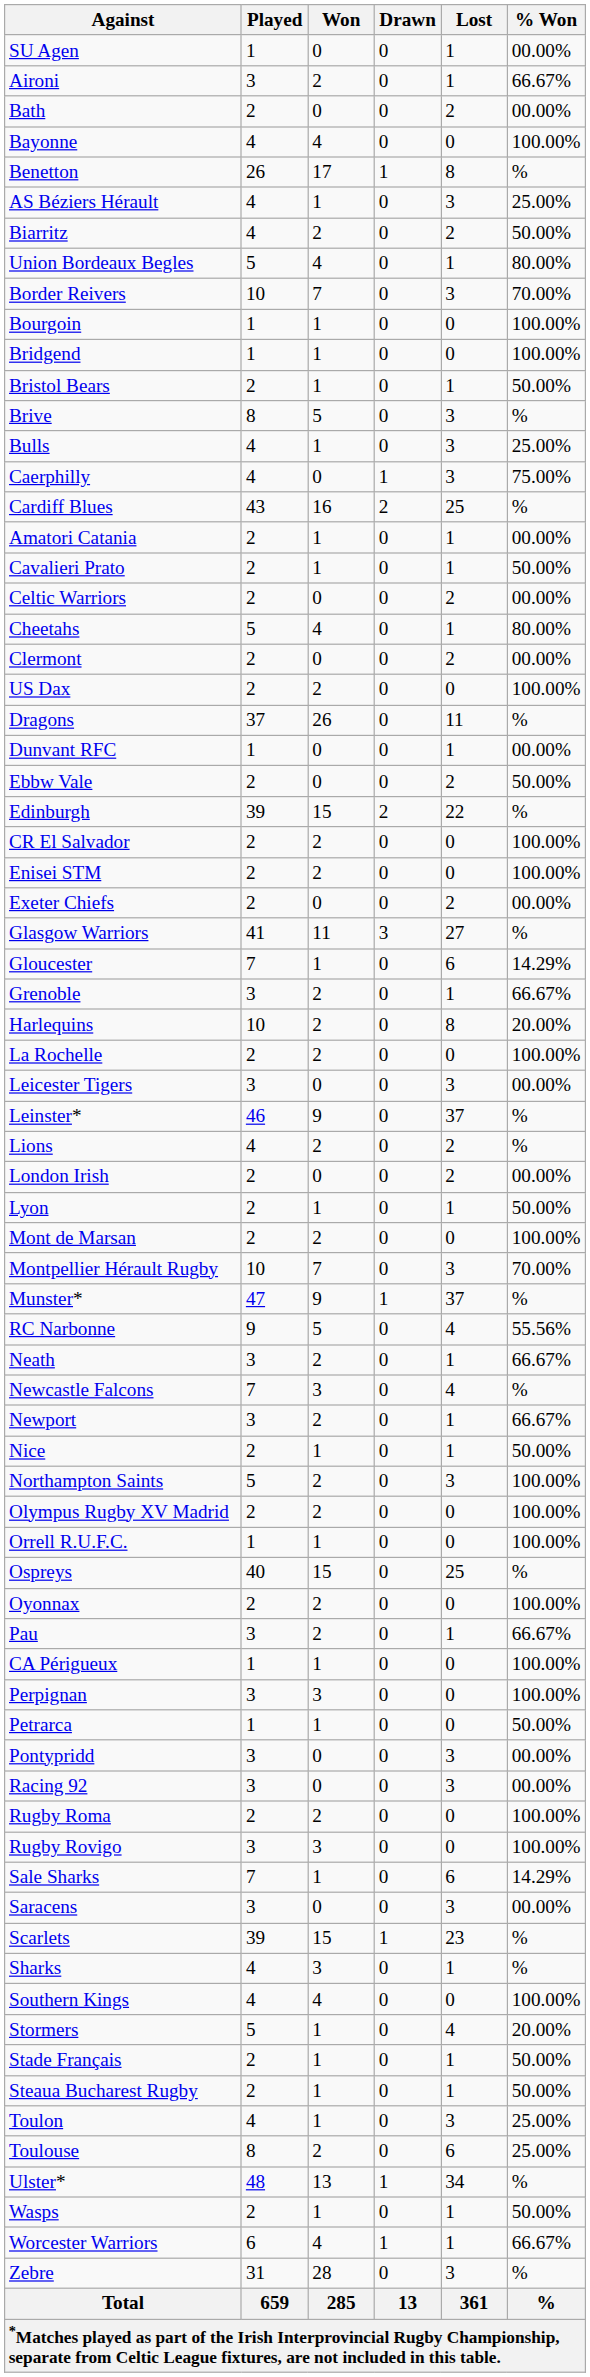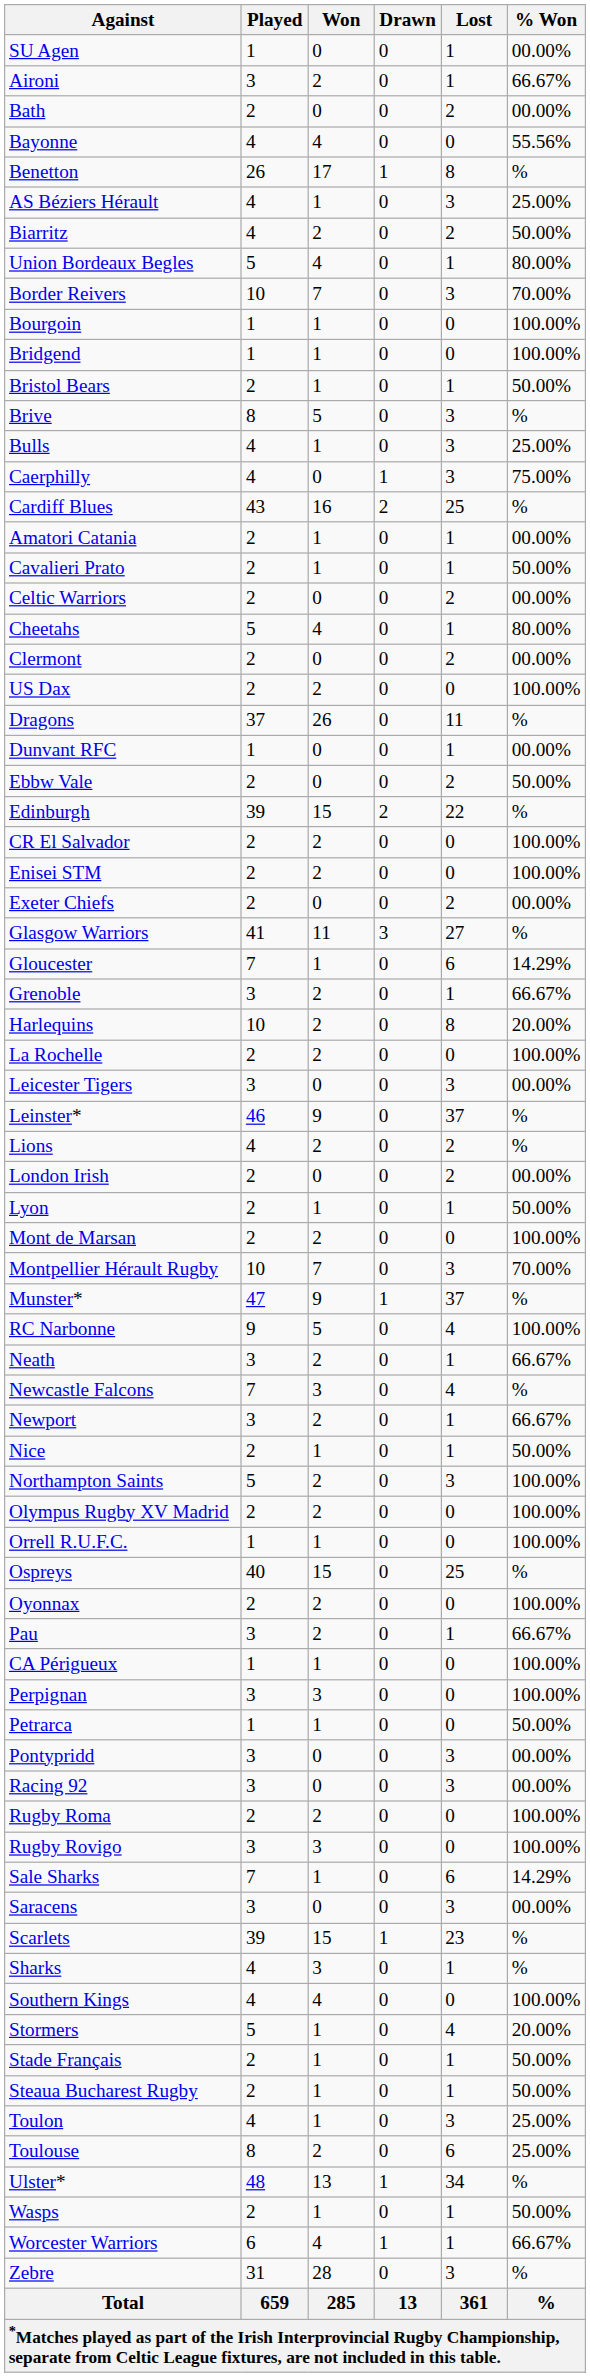Bayonne | % Won: 100.00% -> 55.56%
RC Narbonne | % Won: 55.56% -> 100.00%
